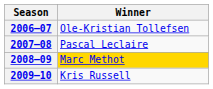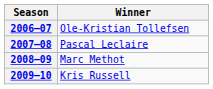2008–09 | Winner: gold background -> no background
